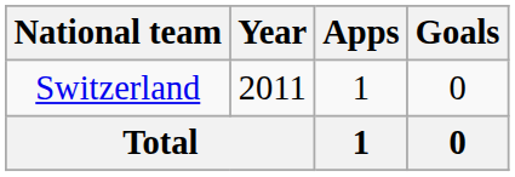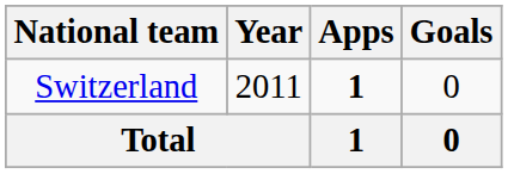Switzerland | Apps: normal -> bold
